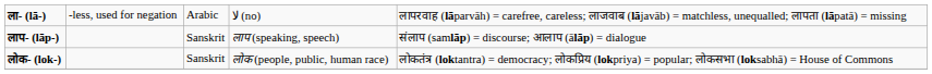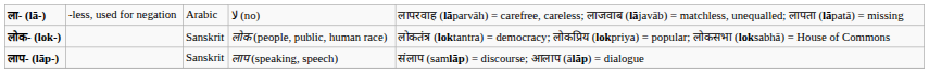rows swapped: लाप- (lāp-) <-> लोक- (lok-)
